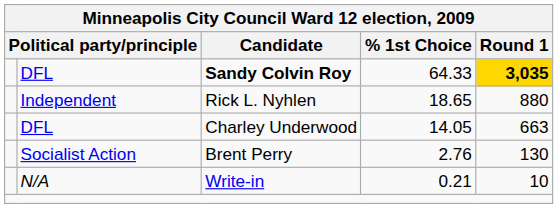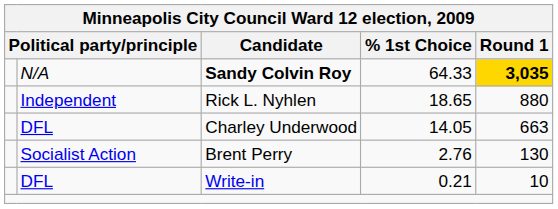Sandy Colvin Roy | column 2: DFL -> N/A
Write-in | column 2: N/A -> DFL
